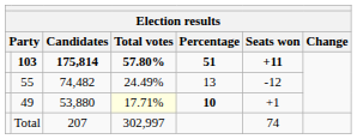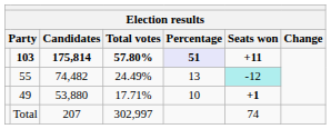103 | Percentage: no background -> lavender background
55 | Seats won: no background -> paleturquoise background
49 | Total votes: lightyellow background -> no background
49 | Percentage: bold -> normal
49 | Seats won: normal -> bold
